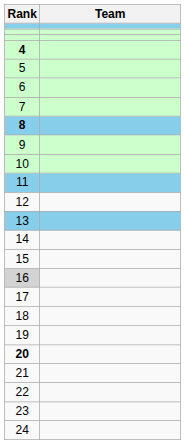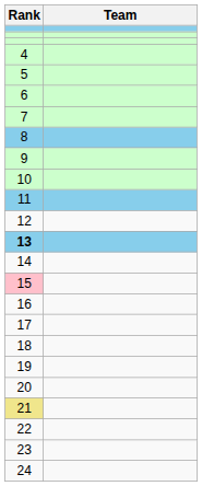row 5 | Rank: bold -> normal
row 9 | Rank: bold -> normal
row 14 | Rank: normal -> bold
row 16 | Rank: no background -> pink background
row 17 | Rank: lightgrey background -> no background
row 21 | Rank: bold -> normal
row 22 | Rank: no background -> khaki background
